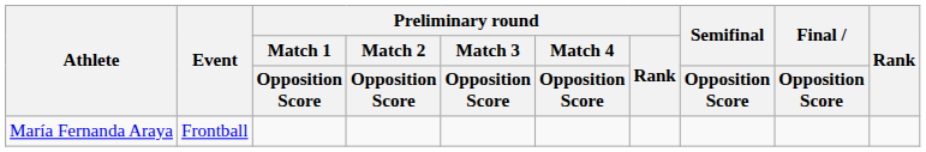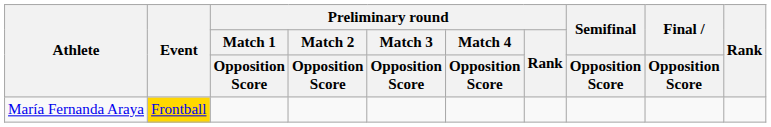María Fernanda Araya | Event: no background -> gold background
